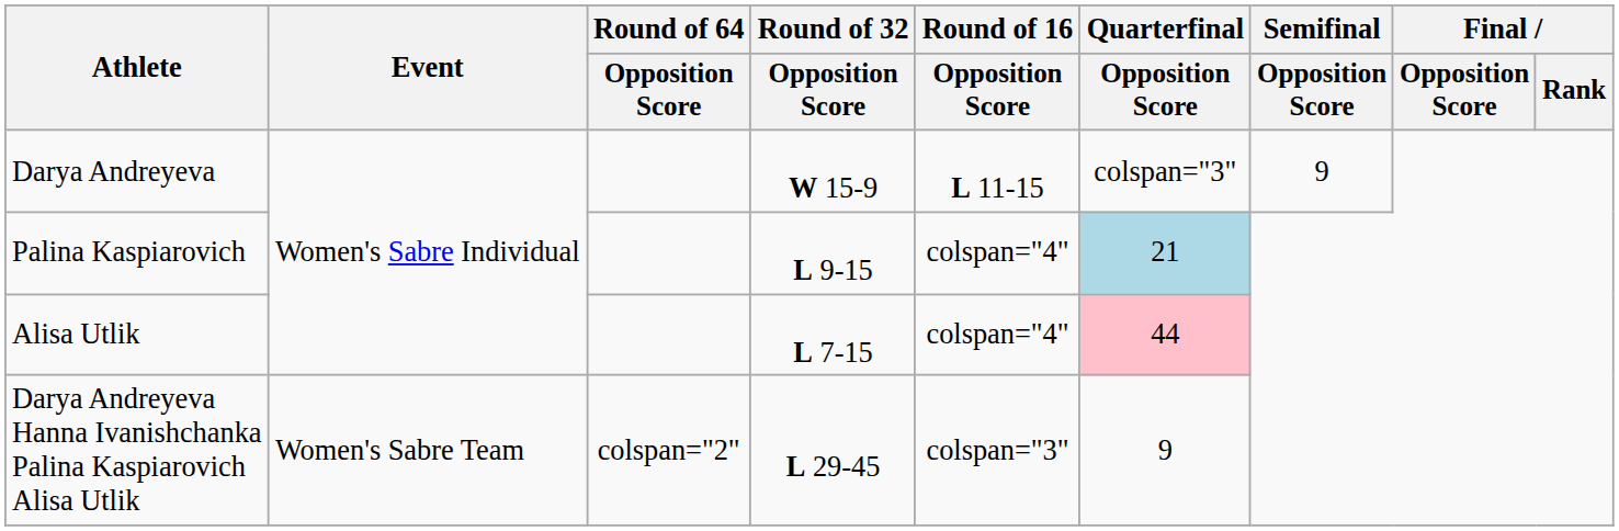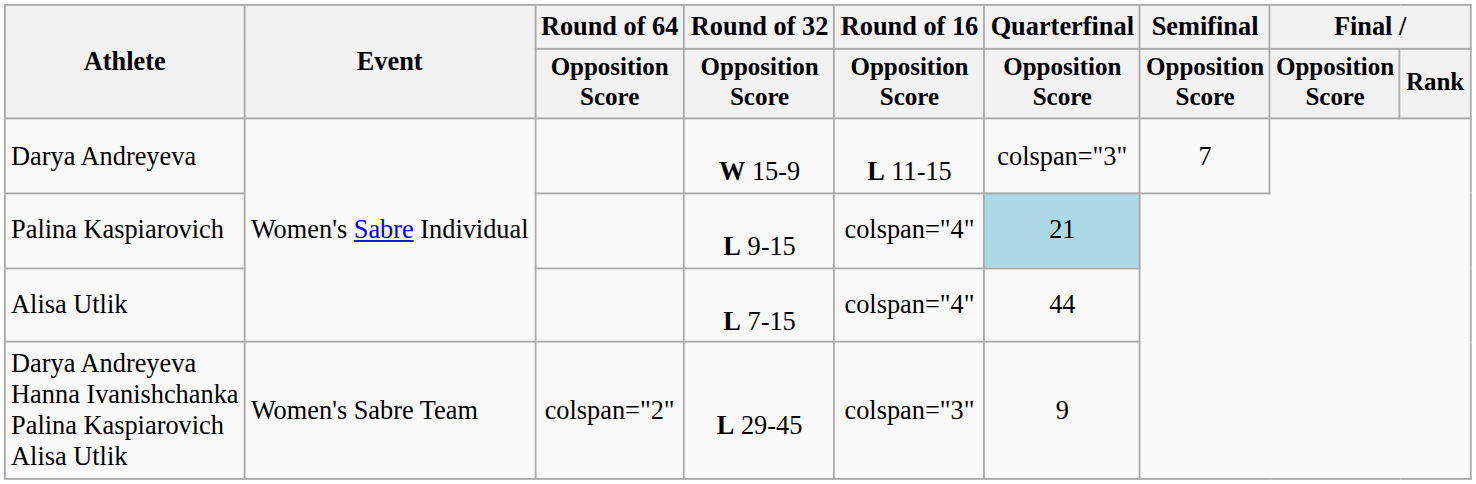Darya Andreyeva | Semifinal / Opposition Score: 9 -> 7
Alisa Utlik | Quarterfinal / Opposition Score: pink background -> no background
